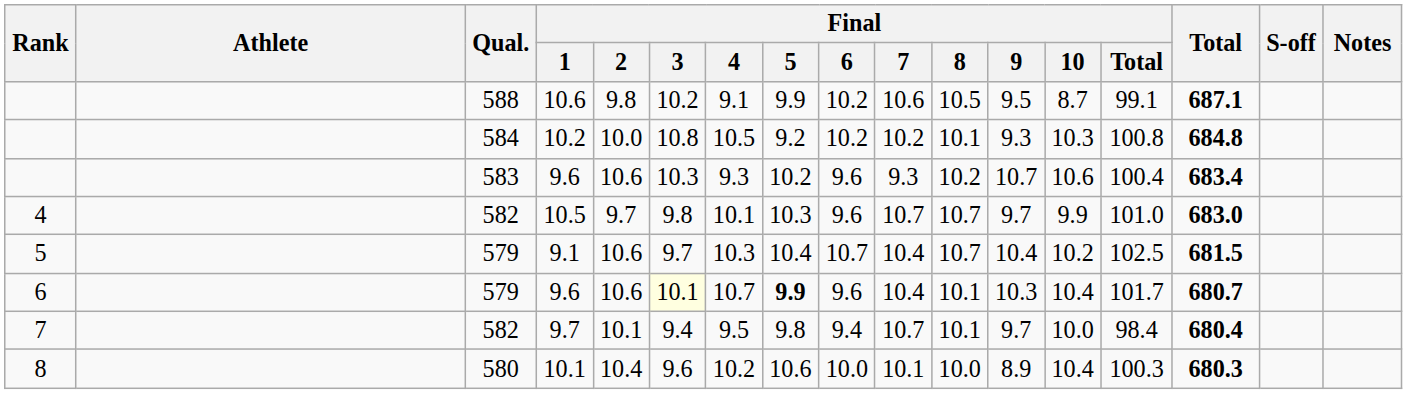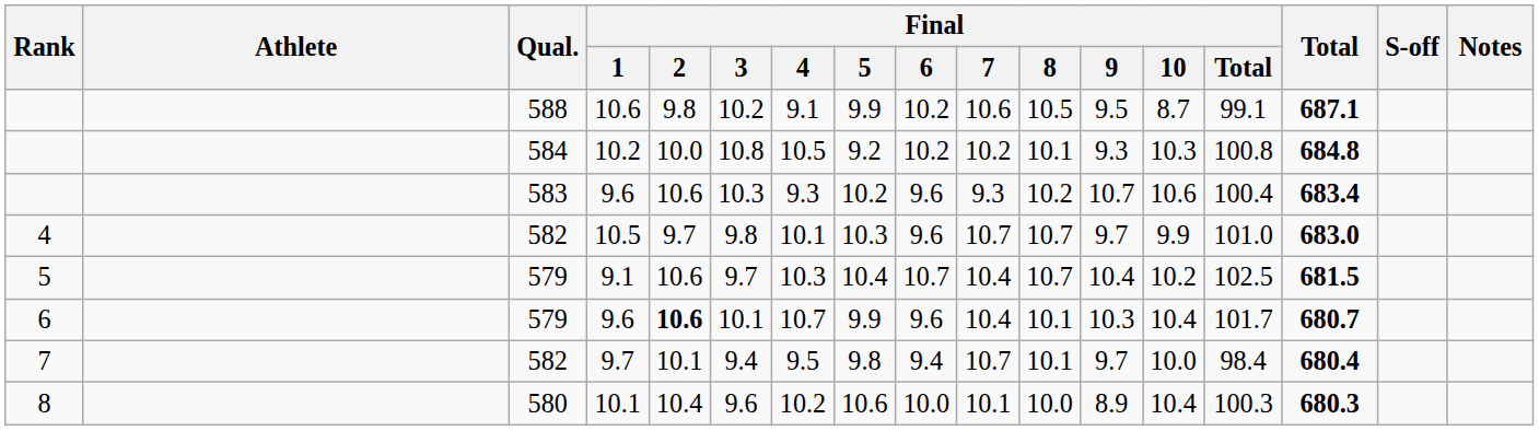6 / 9.6 | Final / 2: normal -> bold
6 / 9.6 | Final / 3: lightyellow background -> no background
6 / 9.6 | Final / 5: bold -> normal
